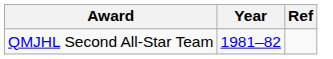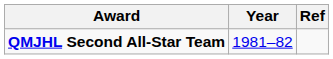row 2 | Award: normal -> bold
